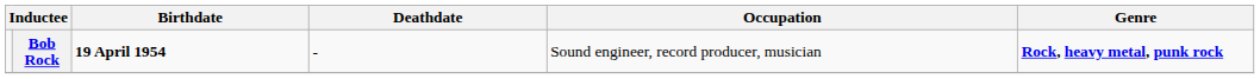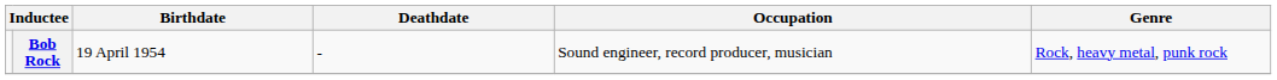Bob Rock | Birthdate: bold -> normal
Bob Rock | Genre: bold -> normal
